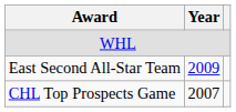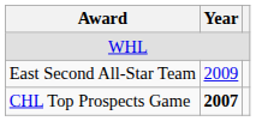CHL Top Prospects Game | Year: normal -> bold
